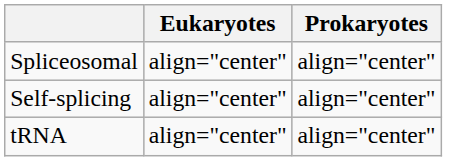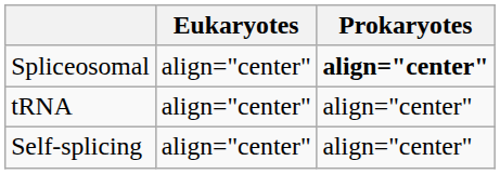Spliceosomal | Prokaryotes: normal -> bold
rows swapped: Self-splicing <-> tRNA
